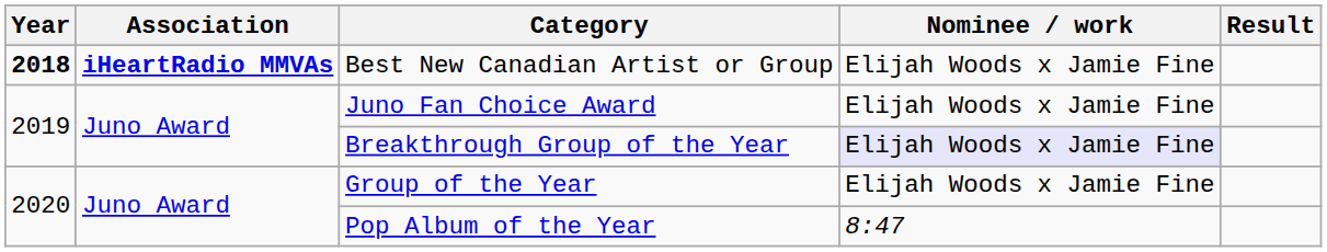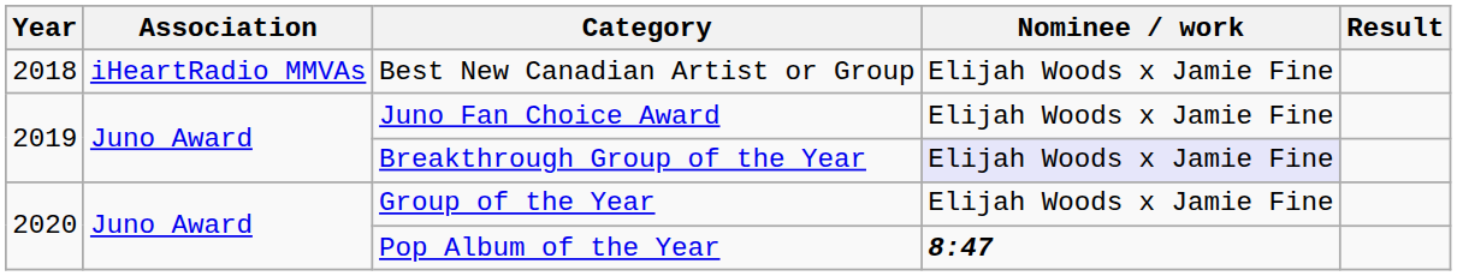Best New Canadian Artist or Group | Year: bold -> normal
Best New Canadian Artist or Group | Association: bold -> normal
Pop Album of the Year | Nominee / work: normal -> bold
